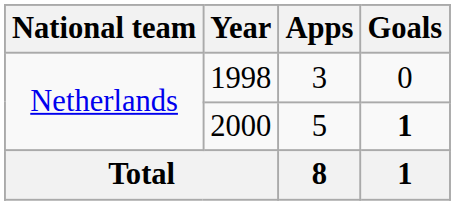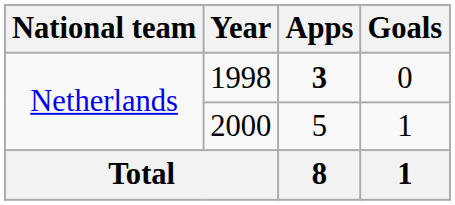1998 | Apps: normal -> bold
2000 | Goals: bold -> normal
